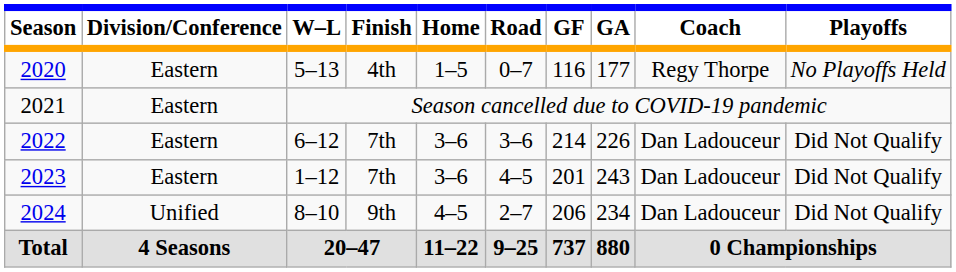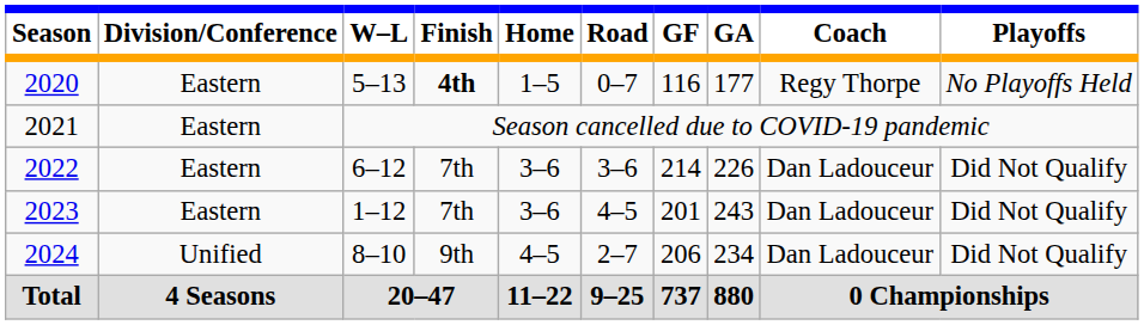2020 | Finish: normal -> bold
